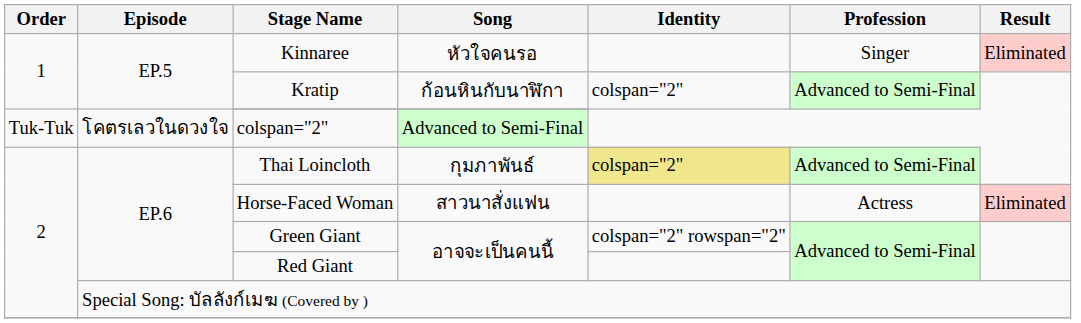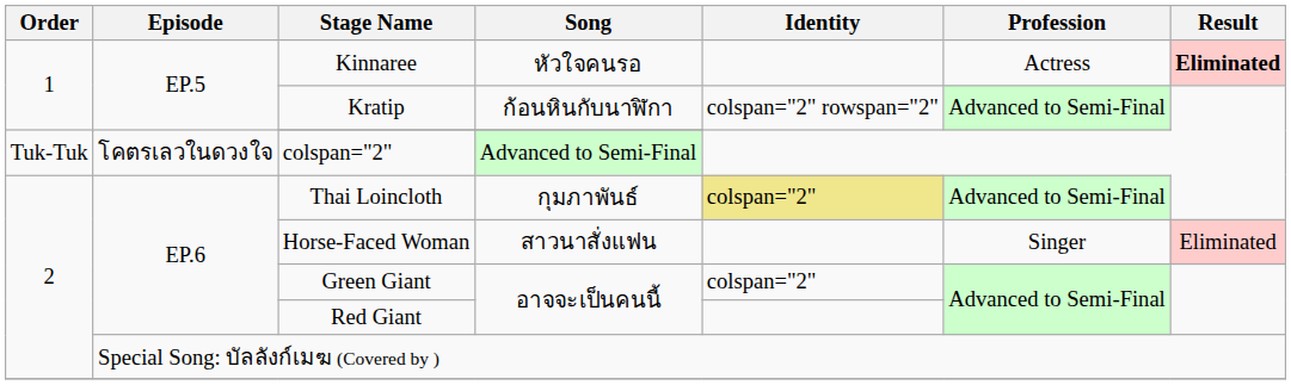Kinnaree | Profession: Singer -> Actress
Kinnaree | Result: normal -> bold
Kratip | Identity: colspan="2" -> colspan="2" rowspan="2"
Horse-Faced Woman | Profession: Actress -> Singer
Green Giant | Identity: colspan="2" rowspan="2" -> colspan="2"
